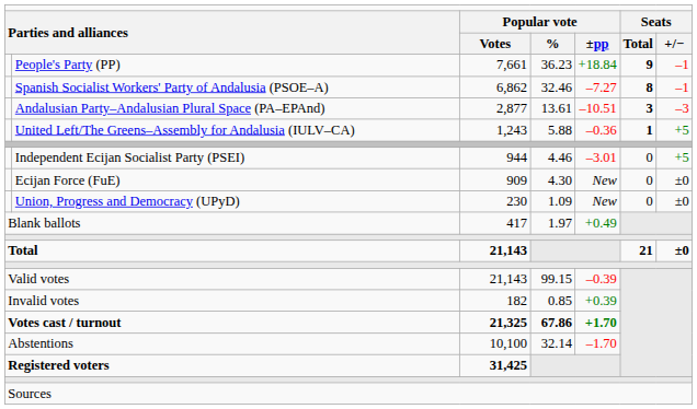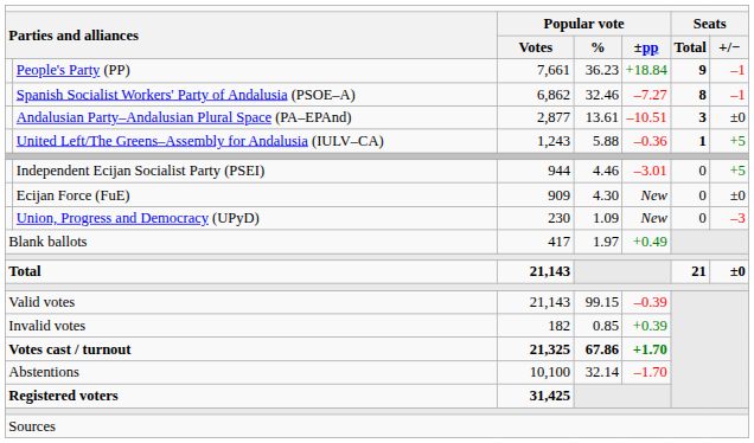Andalusian Party–Andalusian Plural Space (PA–EPAnd) | column 7: –3 -> ±0
Union, Progress and Democracy (UPyD) | column 7: ±0 -> –3
